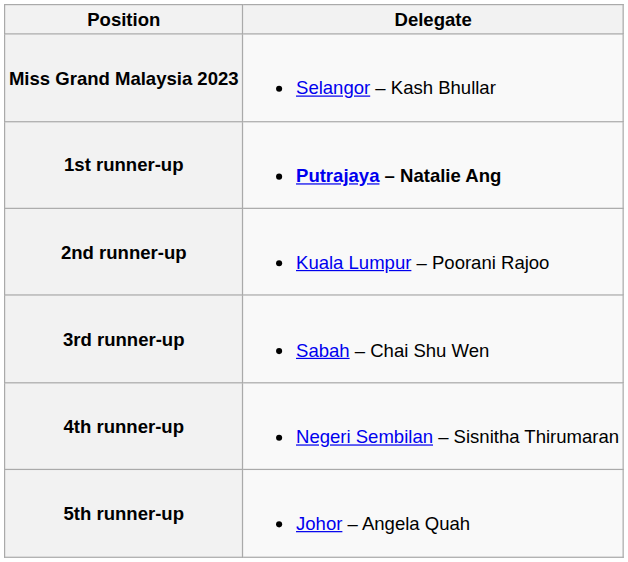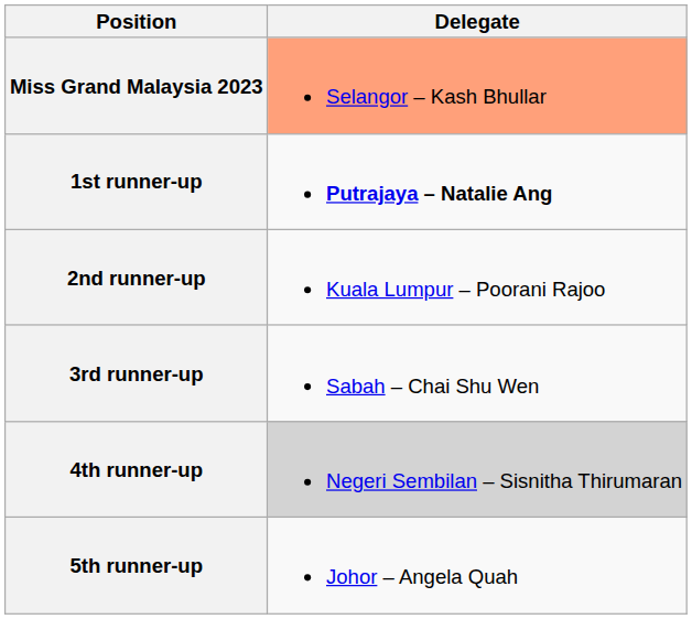Miss Grand Malaysia 2023 | Delegate: no background -> lightsalmon background
4th runner-up | Delegate: no background -> lightgrey background
